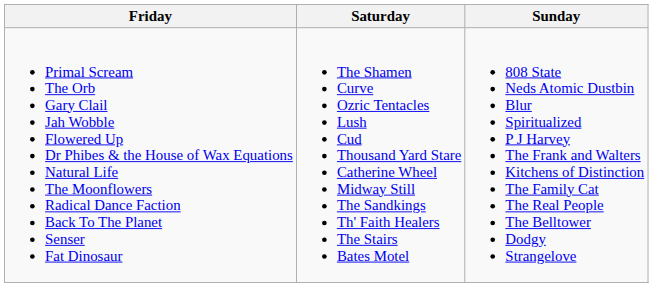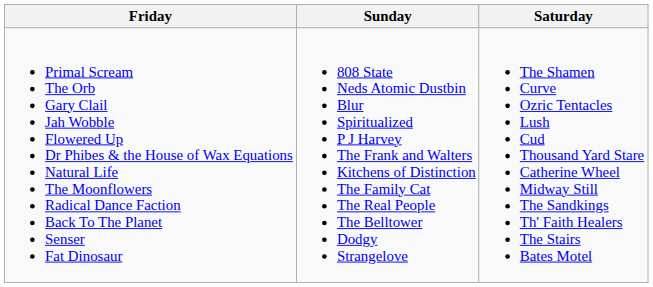columns swapped: Saturday <-> Sunday
